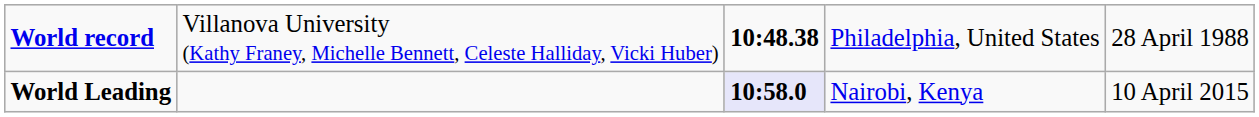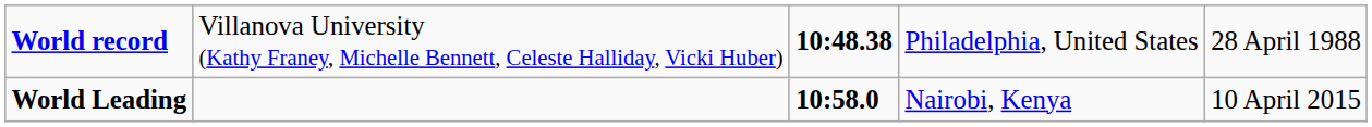World Leading | column 3: lavender background -> no background
